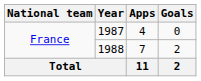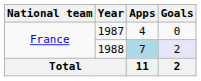1988 | Apps: no background -> lightblue background
1988 | Goals: no background -> lavender background
